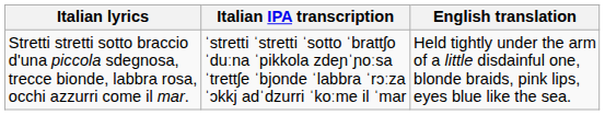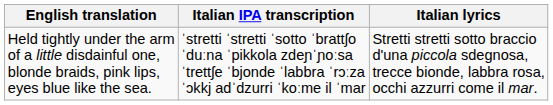columns swapped: Italian lyrics <-> English translation
